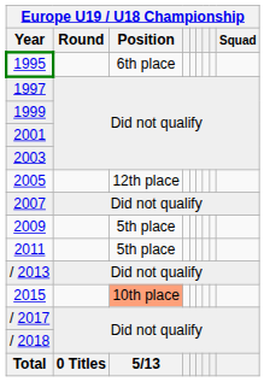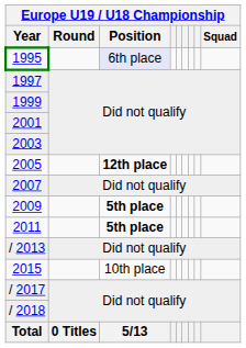1995 | Europe U19 / U18 Championship / Position: no background -> lavender background
2005 | Europe U19 / U18 Championship / Position: normal -> bold
2009 | Europe U19 / U18 Championship / Position: normal -> bold
2011 | Europe U19 / U18 Championship / Position: normal -> bold
2015 | Europe U19 / U18 Championship / Position: lightsalmon background -> no background
